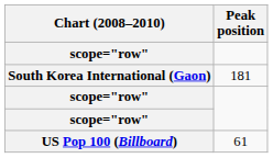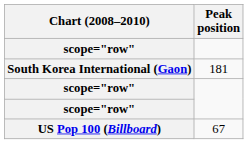US Pop 100 (Billboard) | Peak position: 61 -> 67
